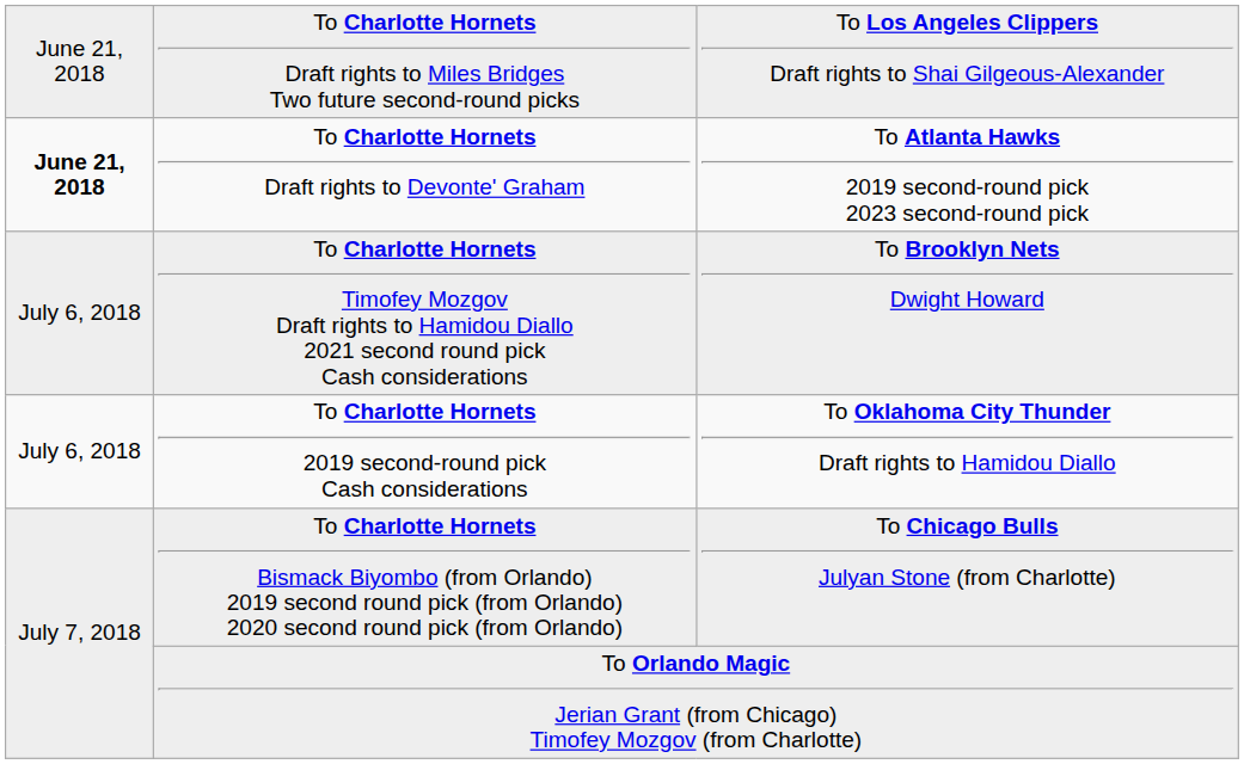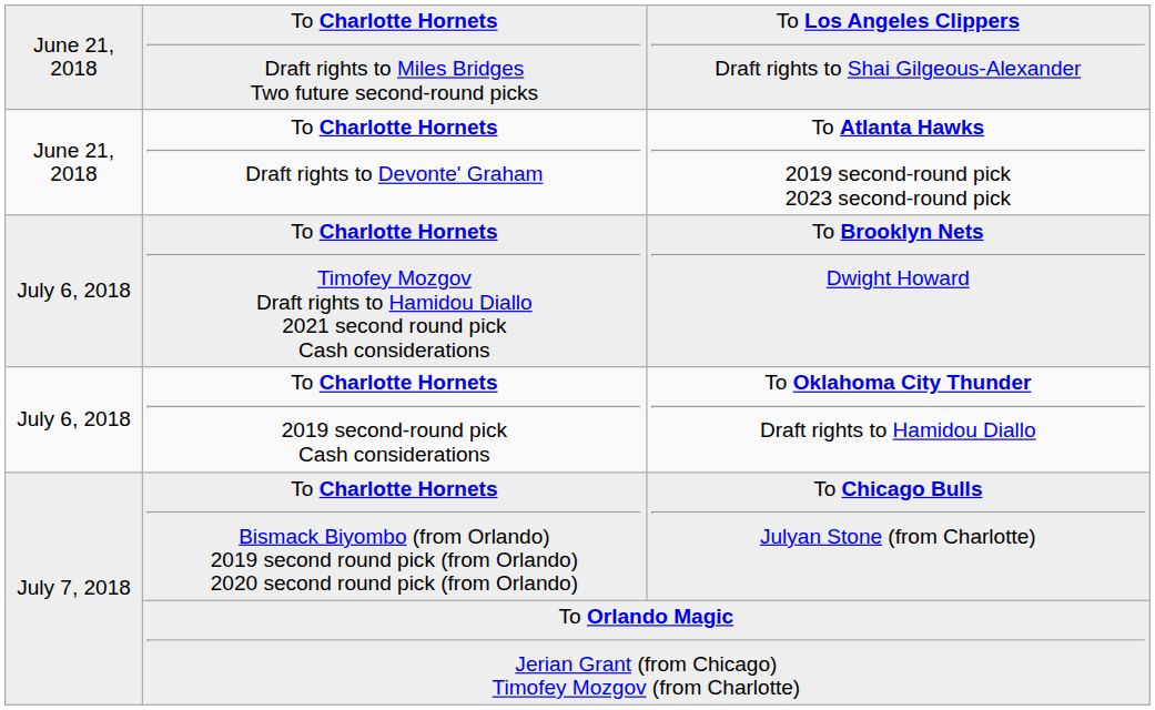To Charlotte Hornets Draft rights to Devonte' Graham | column 1: bold -> normal
